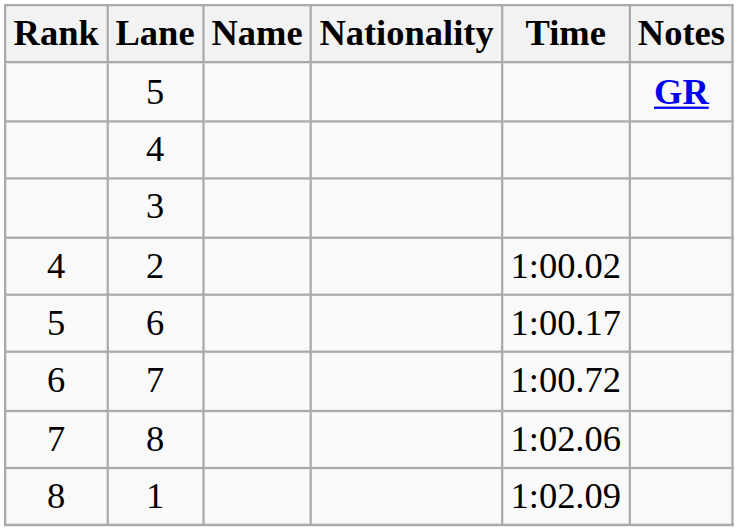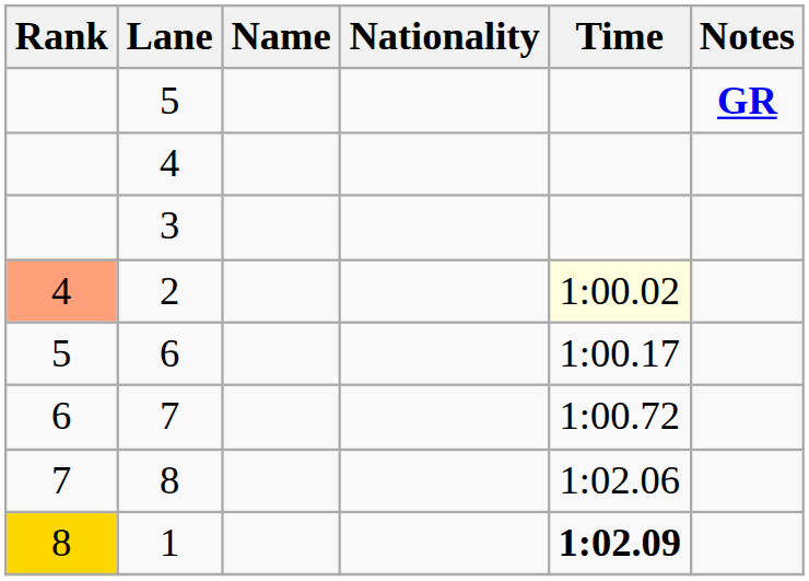2 | Rank: no background -> lightsalmon background
2 | Time: no background -> lightyellow background
1 | Rank: no background -> gold background
1 | Time: normal -> bold
